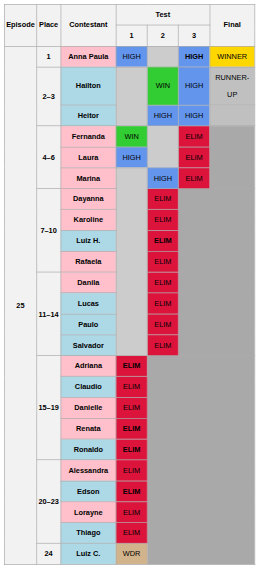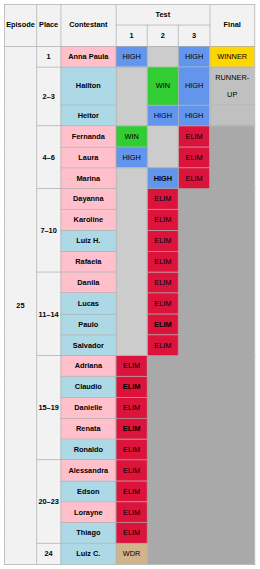Anna Paula | Test / 3: bold -> normal
Marina | Test / 2: normal -> bold
Luiz H. | Test / 2: bold -> normal
Paulo | Test / 2: normal -> bold
Adriana | Test / 1: bold -> normal
Claudio | Test / 1: normal -> bold
Ronaldo | Test / 1: bold -> normal
Edson | Test / 1: bold -> normal
